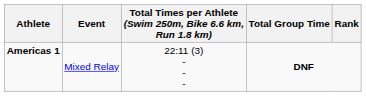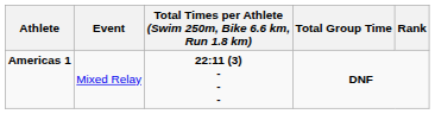Americas 1 | Total Times per Athlete (Swim 250m, Bike 6.6 km, Run 1.8 km): normal -> bold
